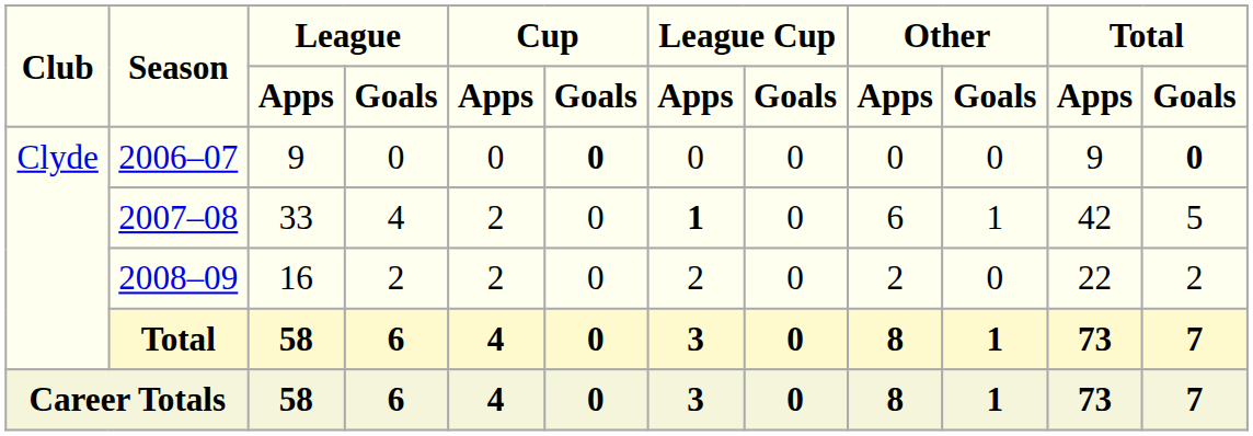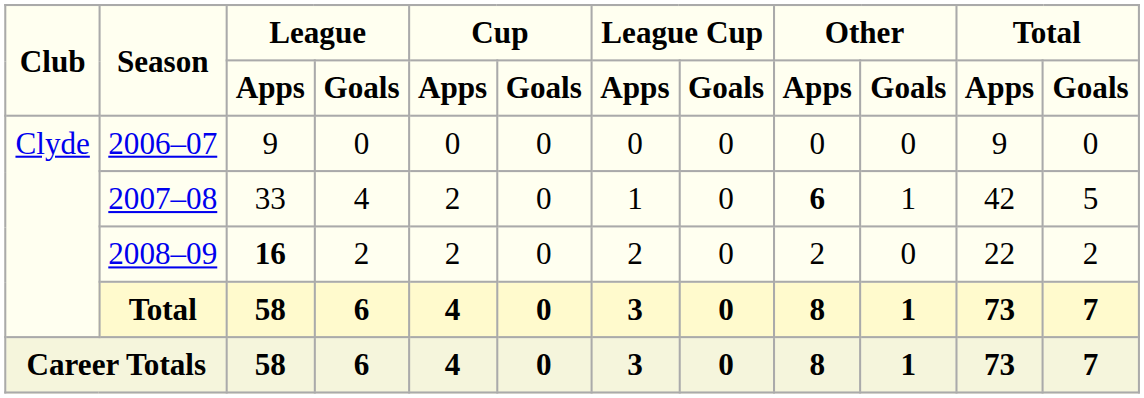2006–07 | Cup / Goals: bold -> normal
2006–07 | Total / Goals: bold -> normal
2007–08 | League Cup / Apps: bold -> normal
2007–08 | Other / Apps: normal -> bold
2008–09 | League / Apps: normal -> bold
